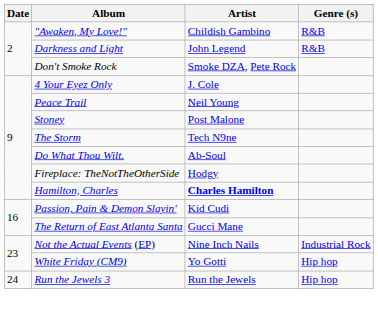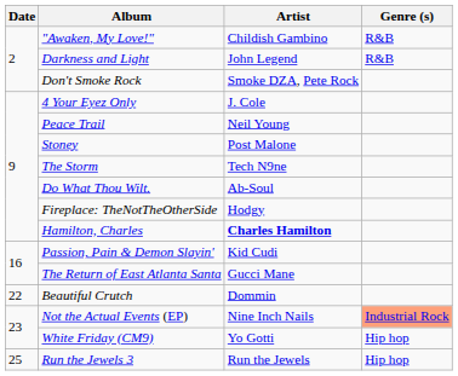+ row: 22 | Beautiful Crutch | Dommin
Not the Actual Events (EP) | Genre (s): no background -> lightsalmon background
Run the Jewels 3 | Date: 24 -> 25
